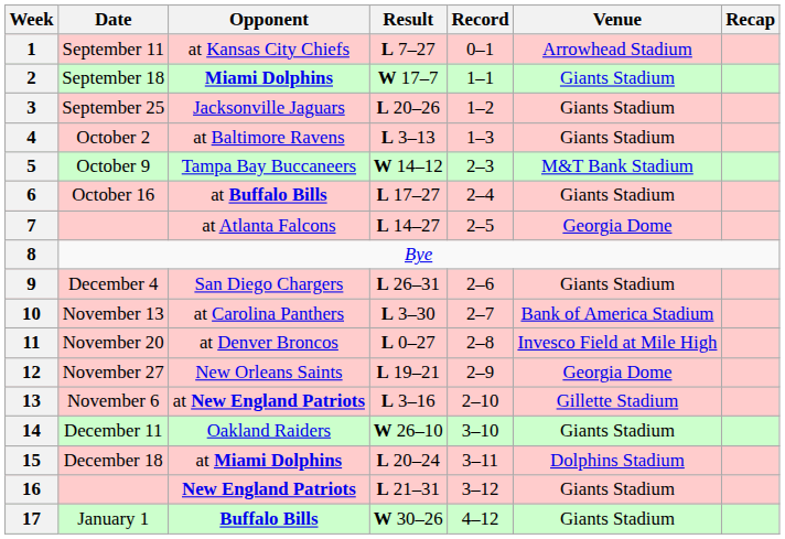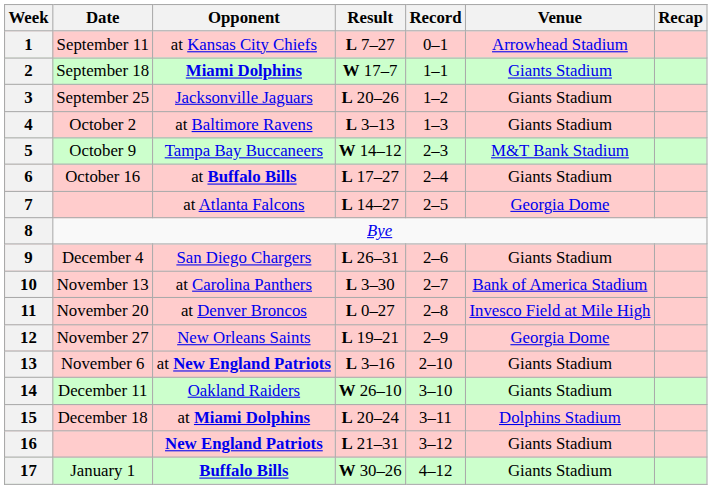13 | Venue: Gillette Stadium -> Giants Stadium
